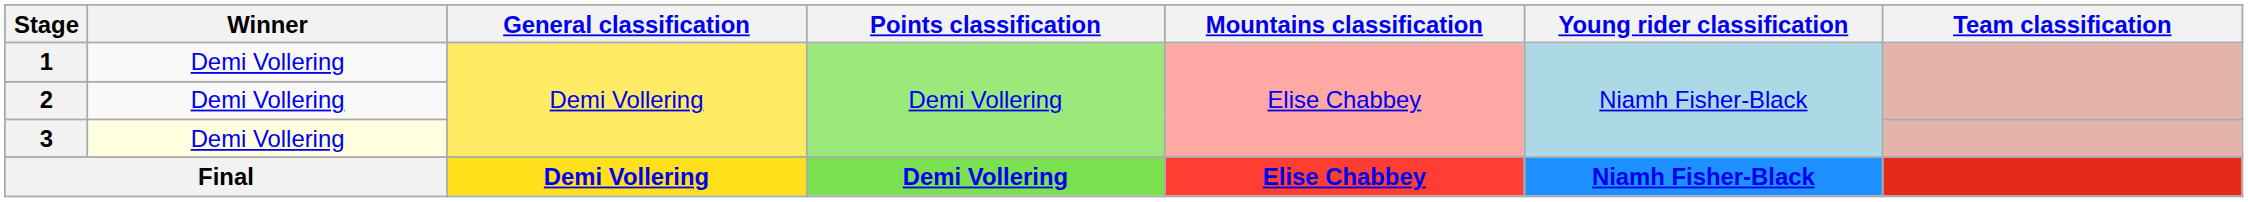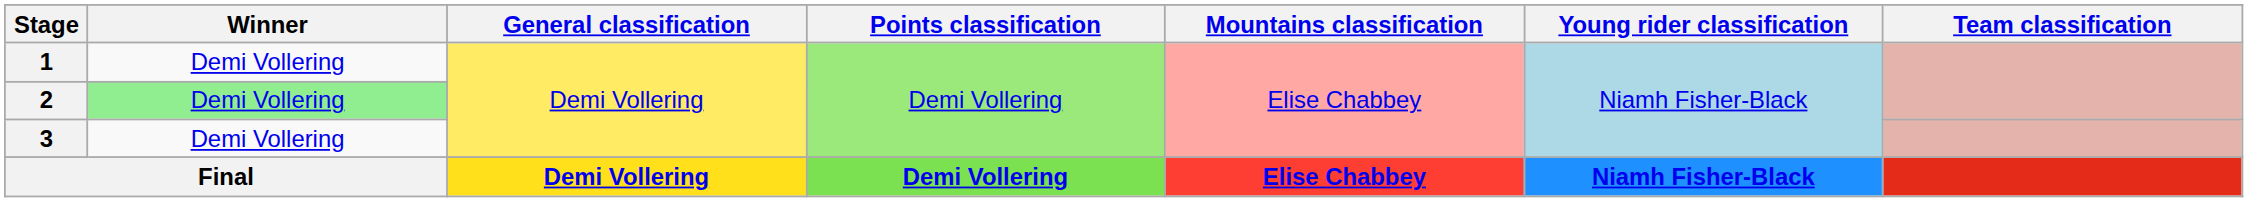2 | Winner: no background -> lightgreen background
3 | Winner: lightyellow background -> no background
